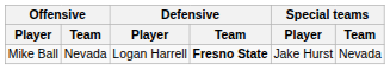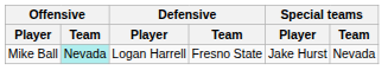Mike Ball | Offensive / Team: no background -> paleturquoise background
Mike Ball | Defensive / Team: bold -> normal
